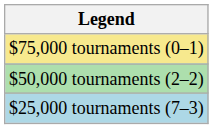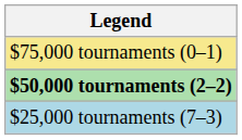row 3 | column 1: normal -> bold
